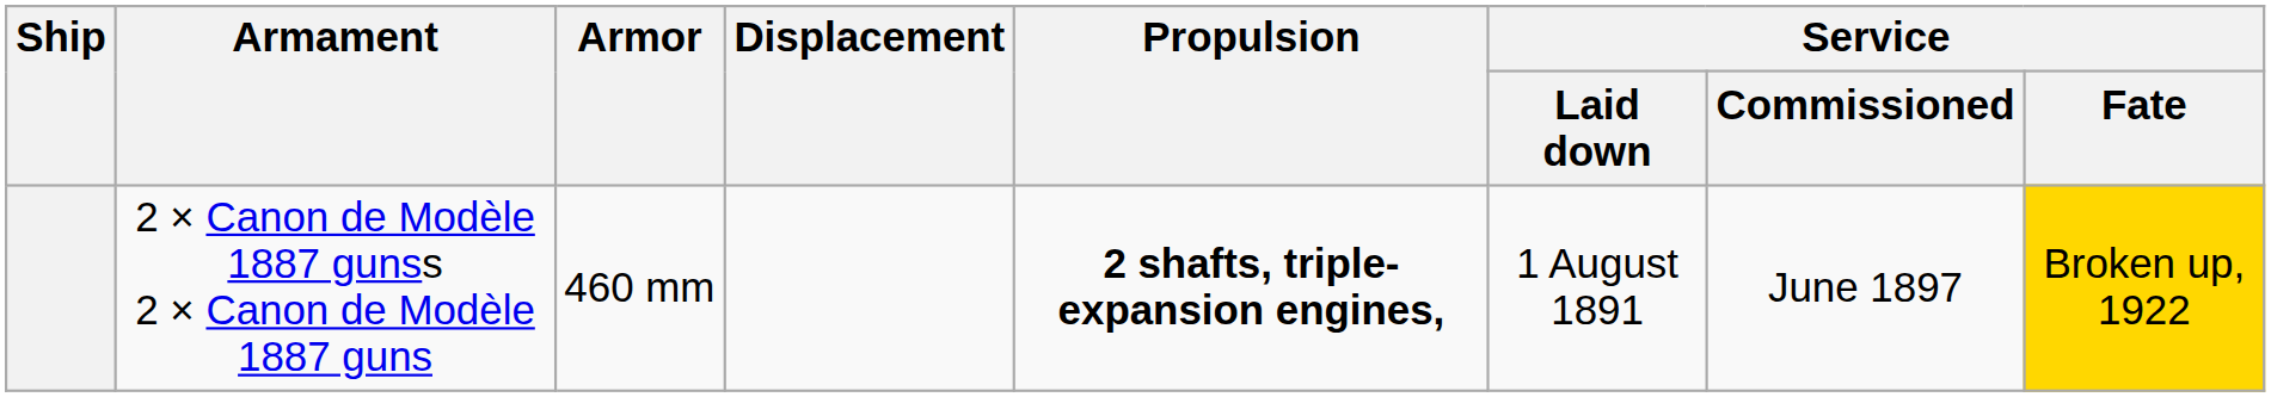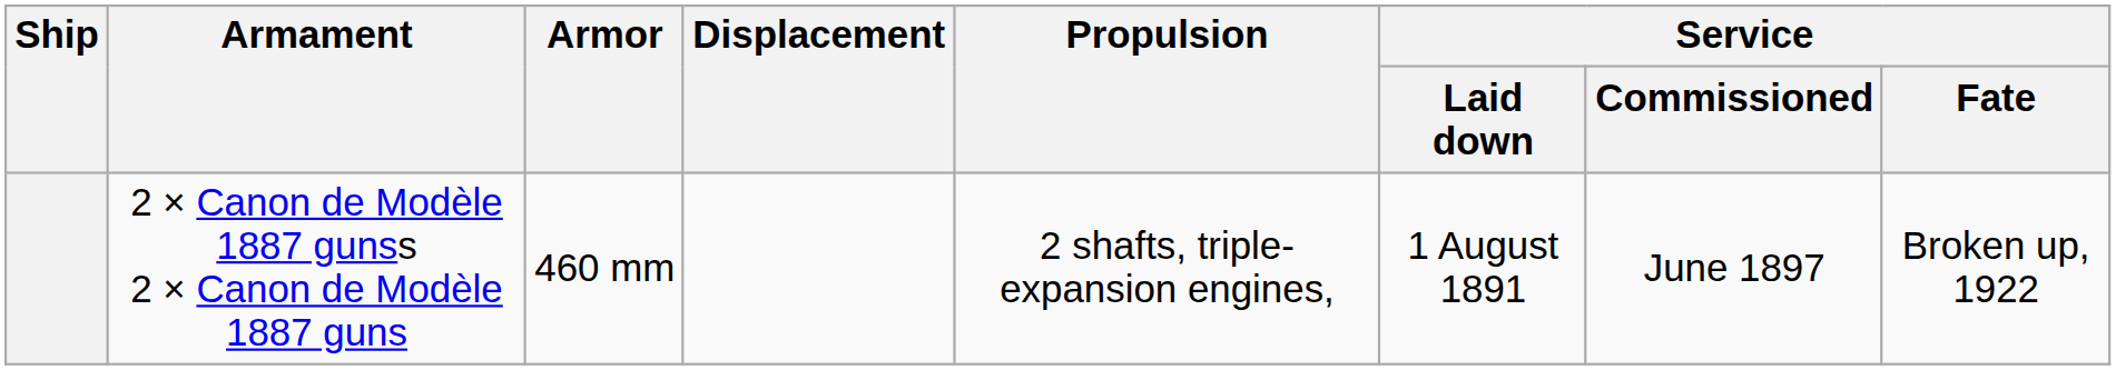2 × Canon de Modèle 1887 gunss 2 × Canon de Modèle 1887 guns | Propulsion: bold -> normal
2 × Canon de Modèle 1887 gunss 2 × Canon de Modèle 1887 guns | Service / Fate: gold background -> no background
